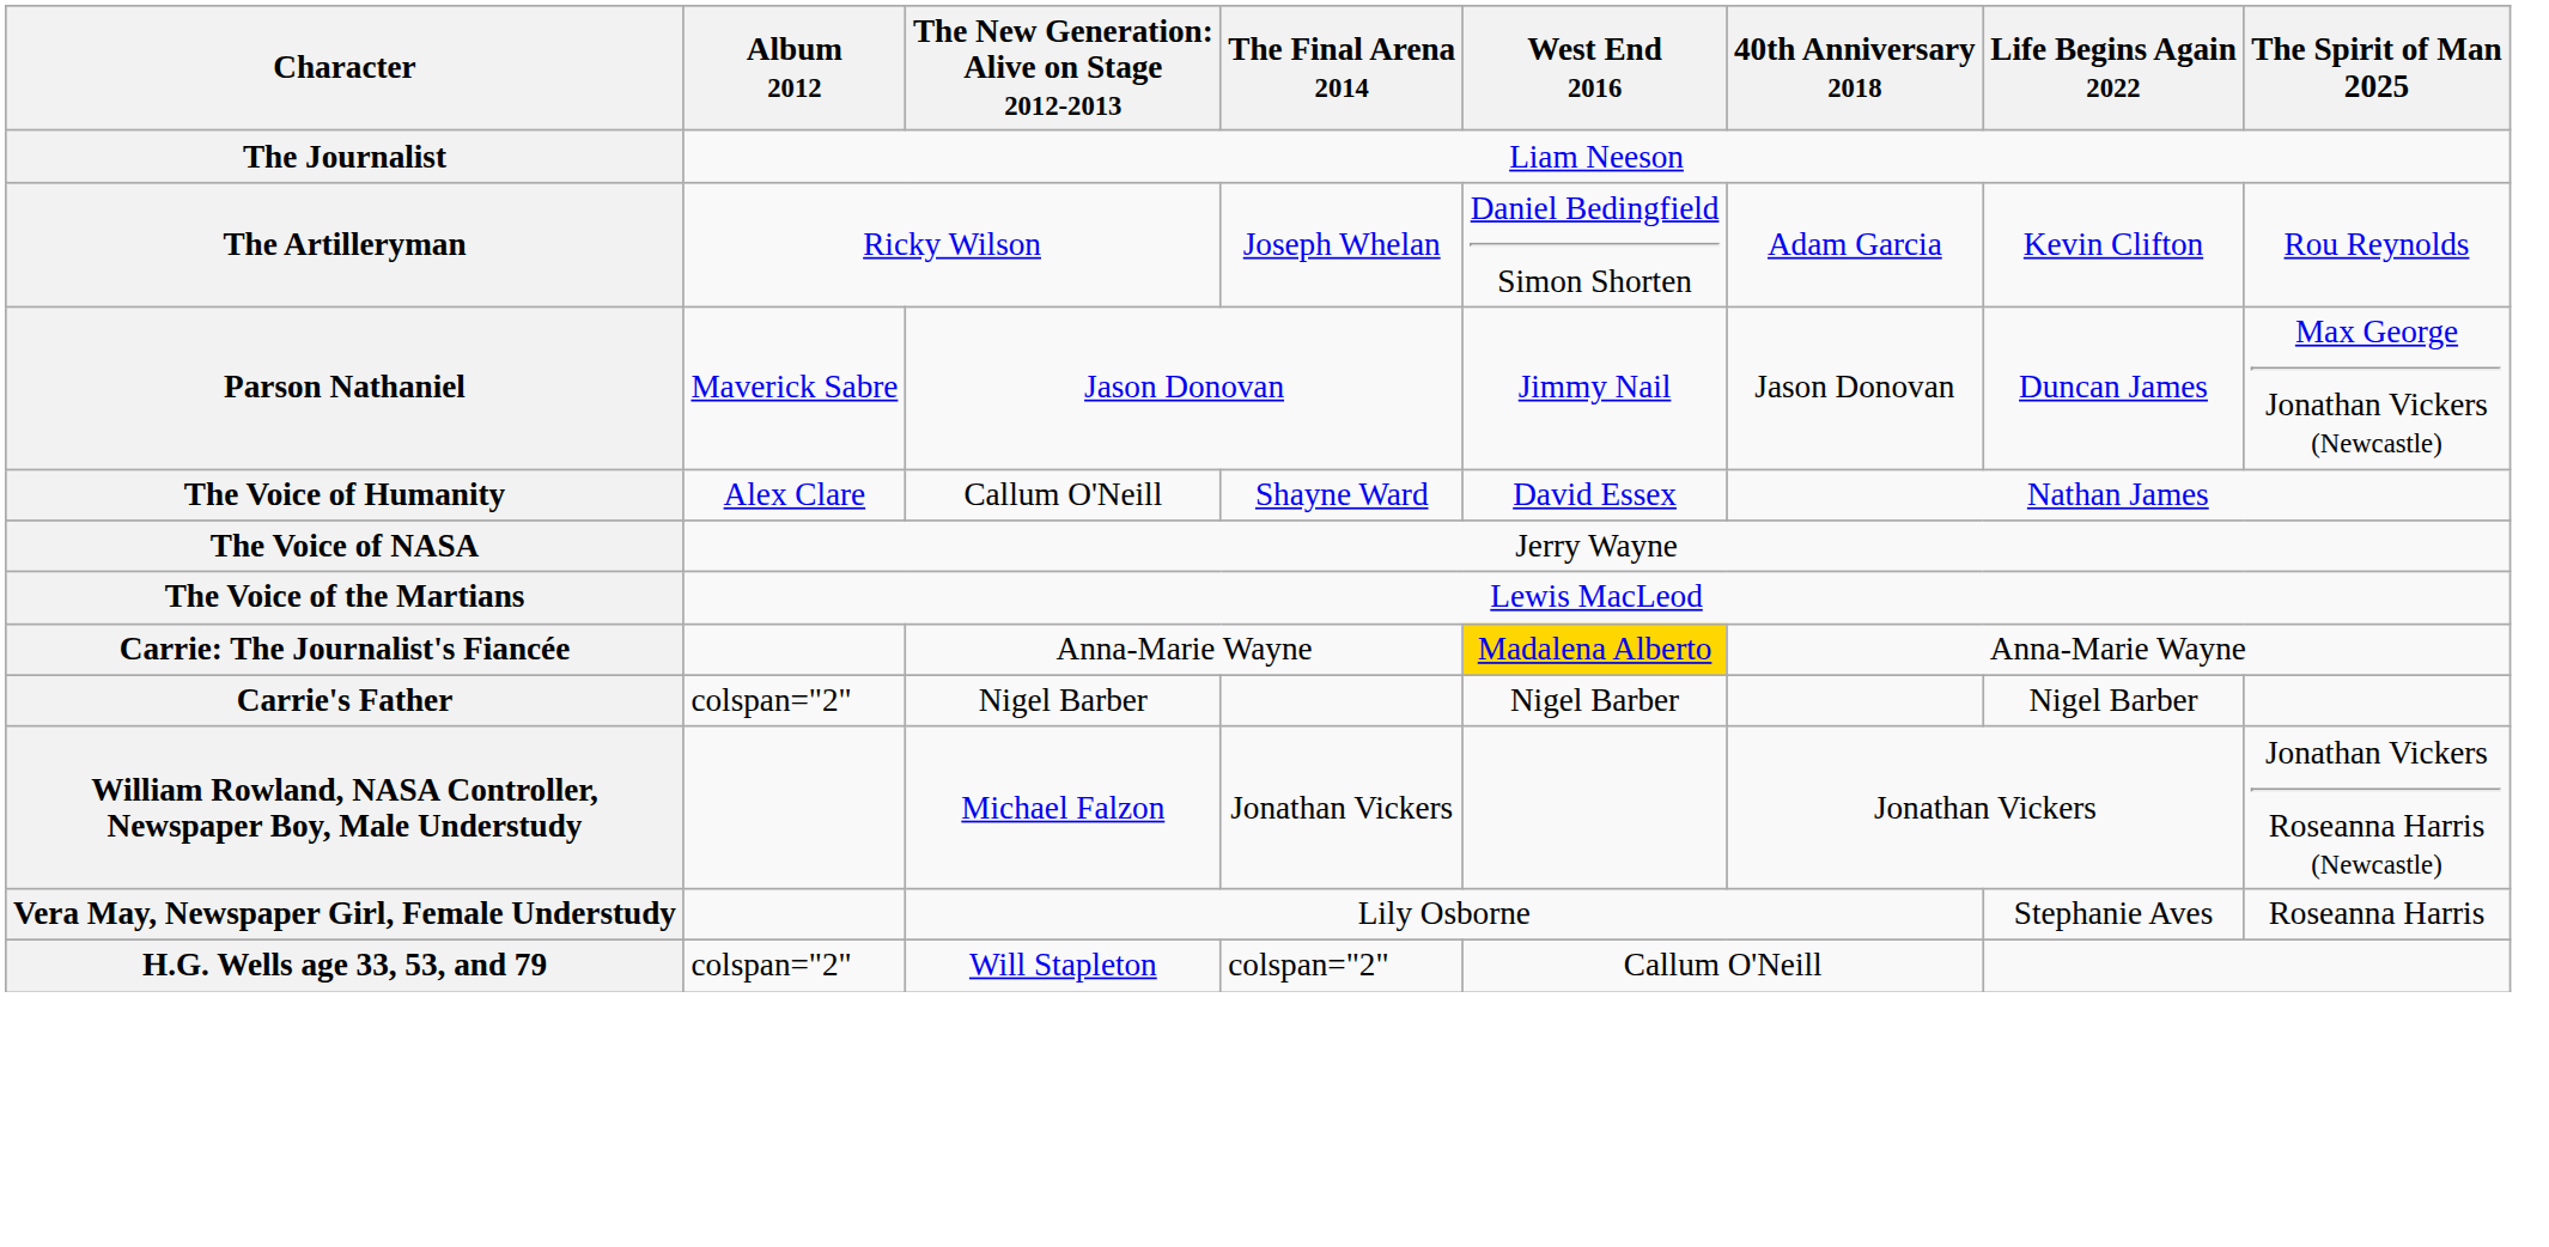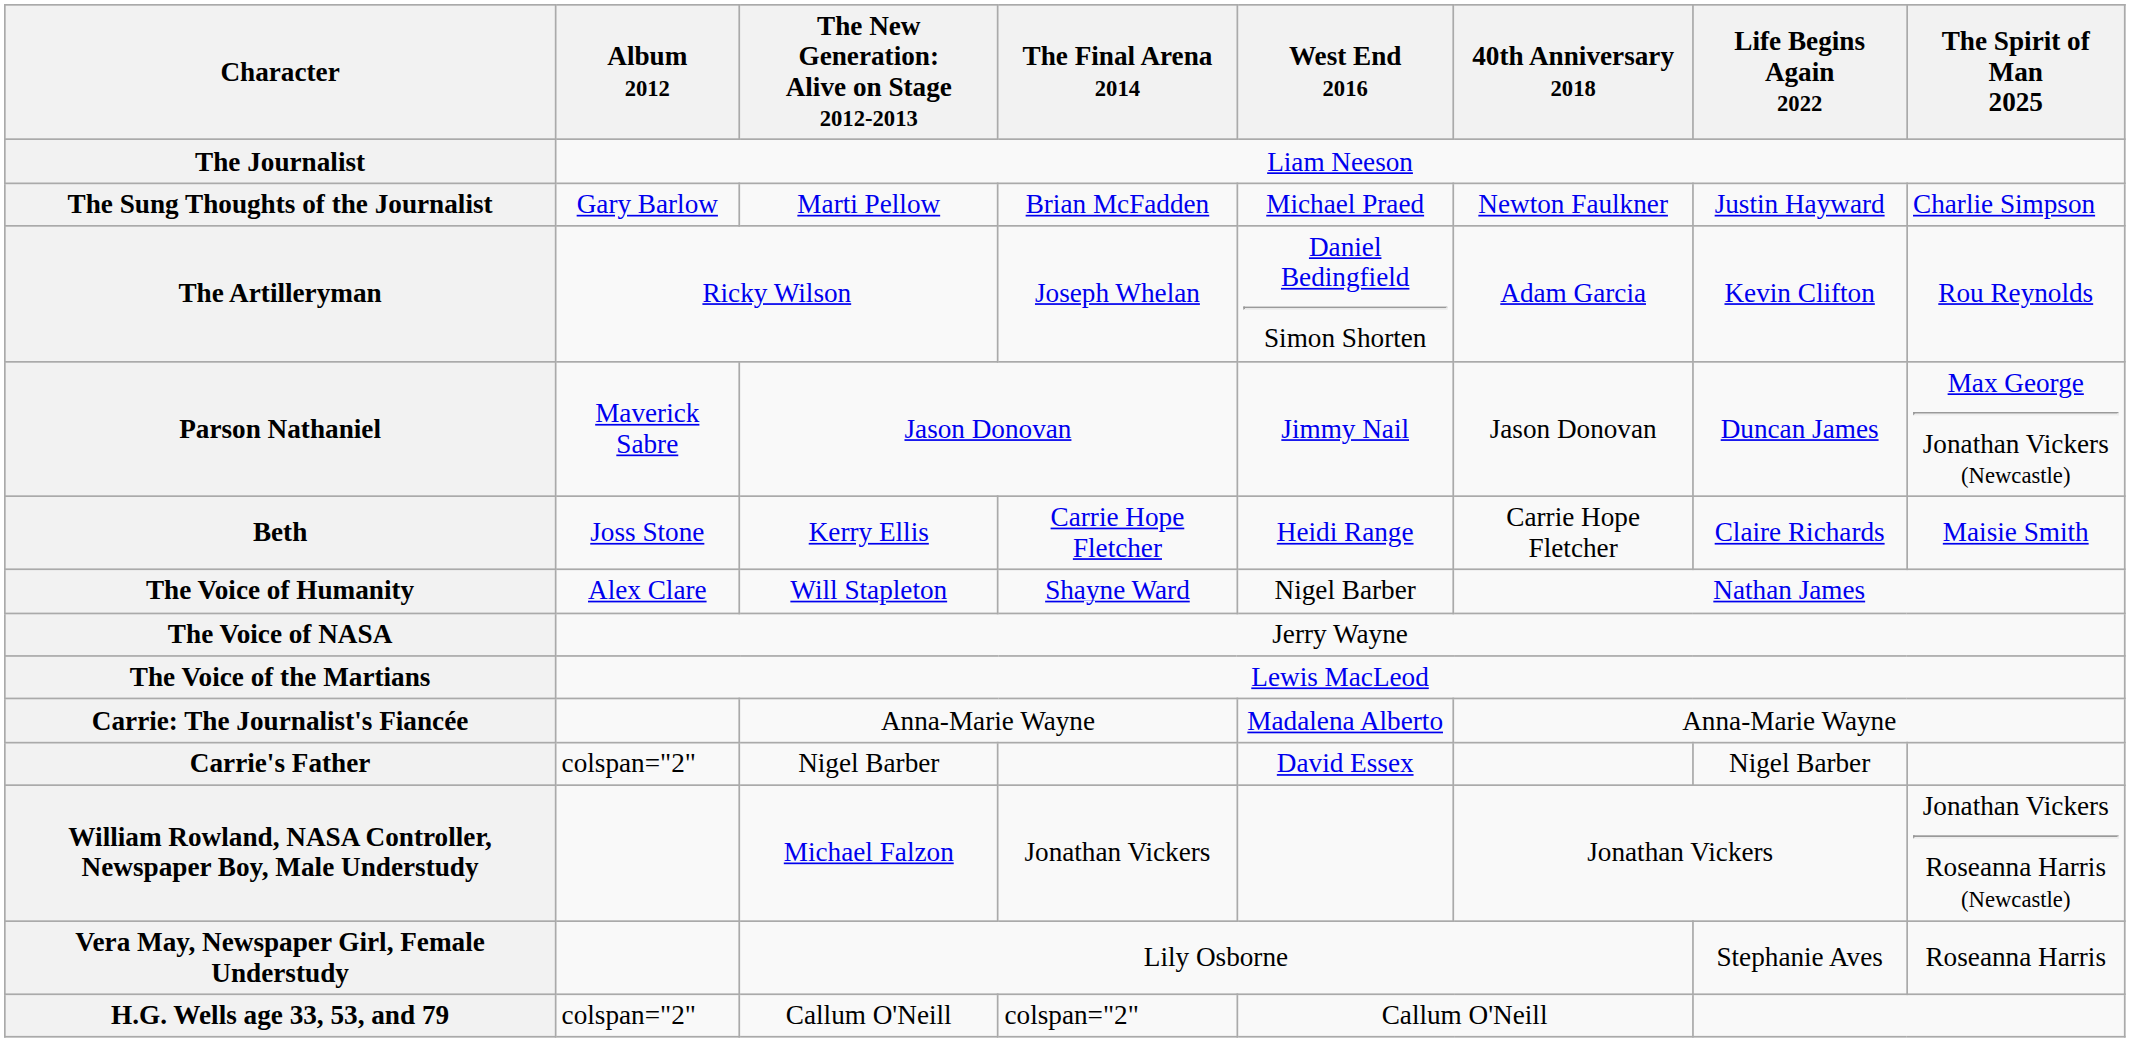+ row: The Sung Thoughts of the Journalist | Gary Barlow | Marti Pellow | Brian McFadden | Michael Praed | Newton Faulkner | Justin Hayward | Charlie Simpson
+ row: Beth | Joss Stone | Kerry Ellis | Carrie Hope Fletcher | Heidi Range | Carrie Hope Fletcher | Claire Richards | Maisie Smith
The Voice of Humanity | column 3: Callum O'Neill -> Will Stapleton
The Voice of Humanity | West End 2016: David Essex -> Nigel Barber
Carrie: The Journalist's Fiancée | West End 2016: gold background -> no background
Carrie's Father | West End 2016: Nigel Barber -> David Essex
H.G. Wells age 33, 53, and 79 | column 3: Will Stapleton -> Callum O'Neill
